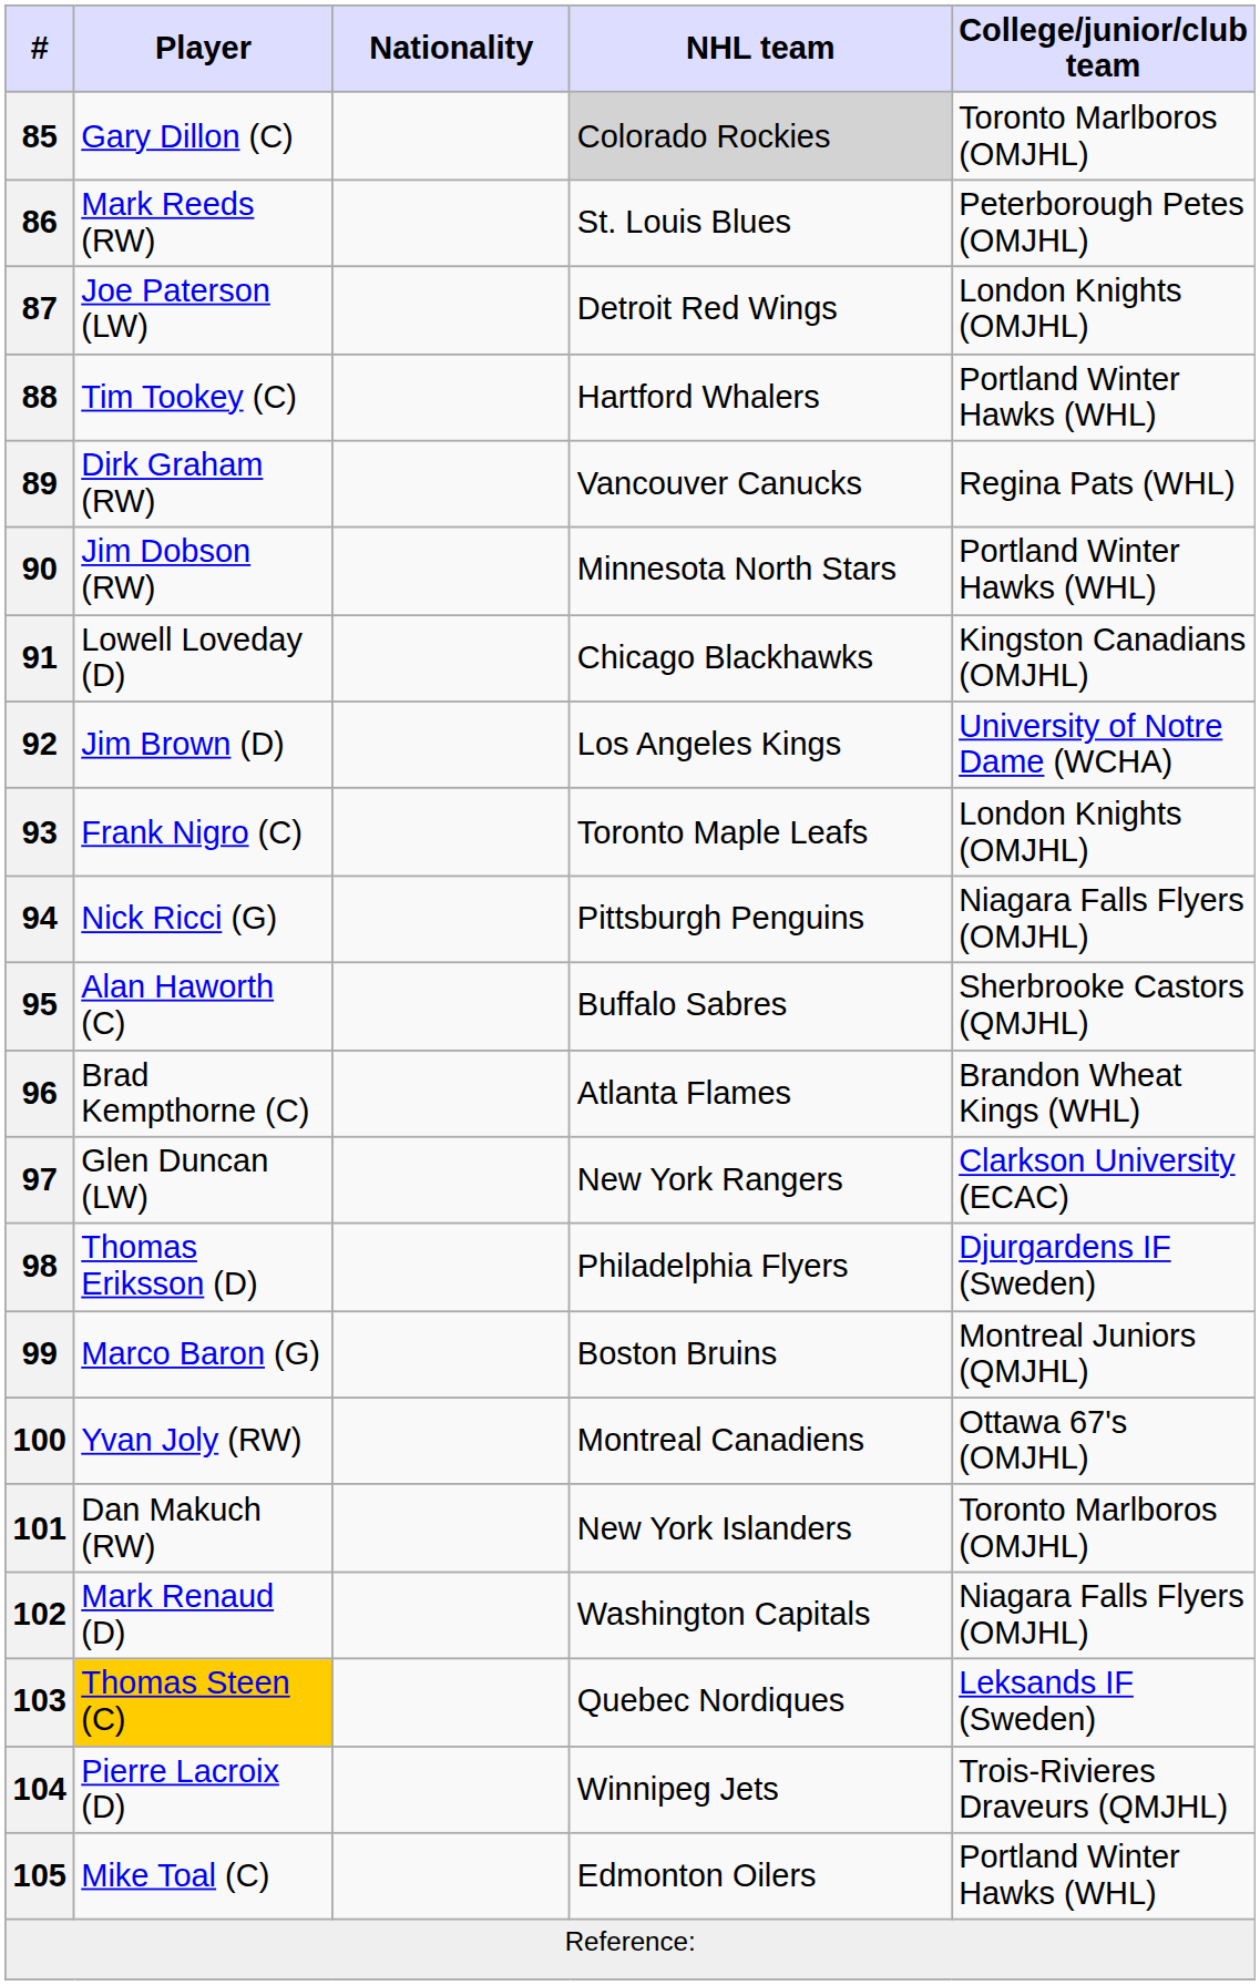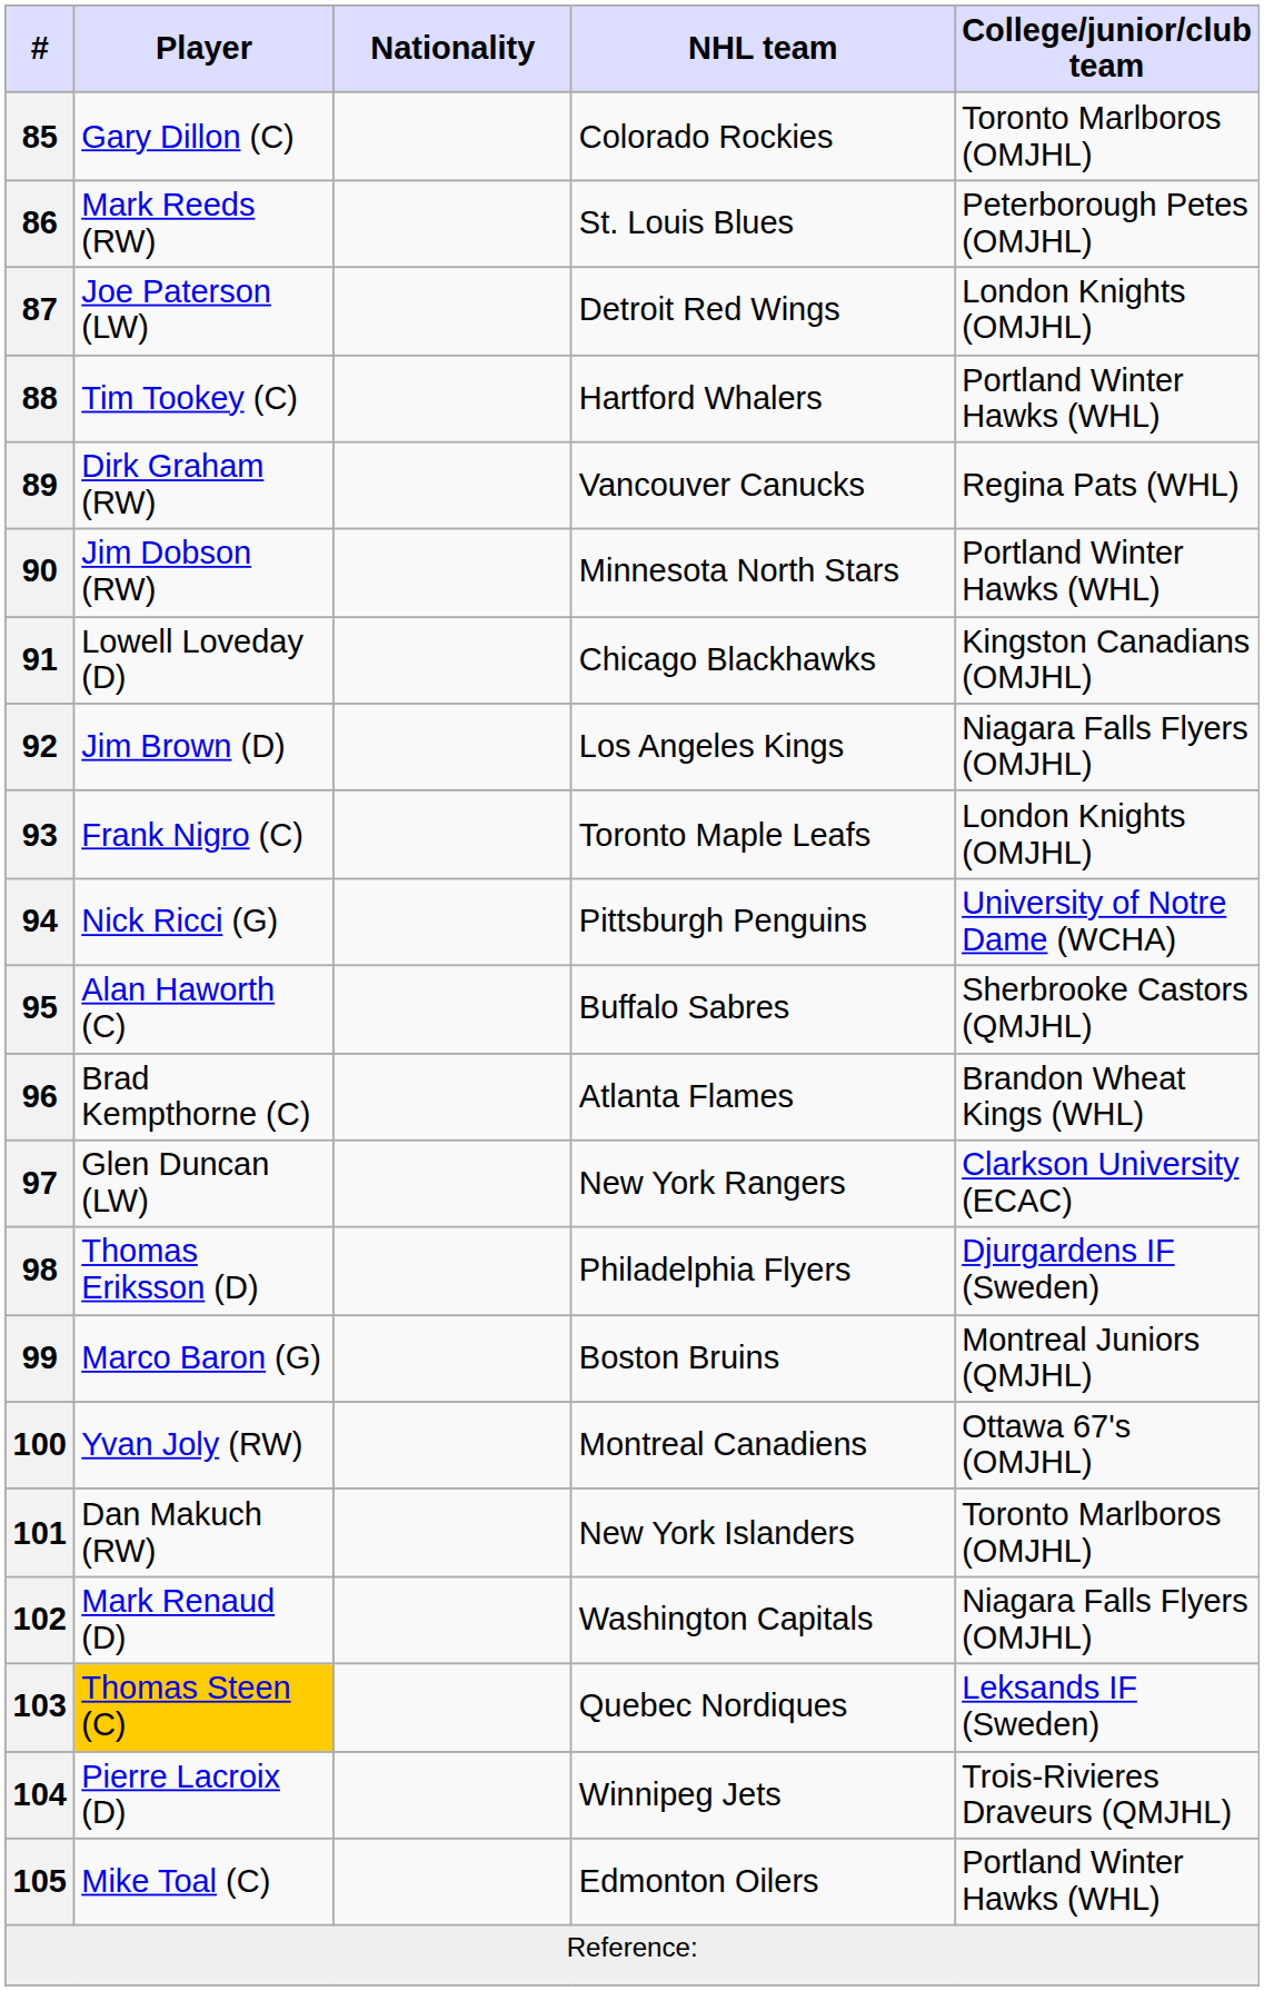85 | NHL team: lightgrey background -> no background
92 | College/junior/club team: University of Notre Dame (WCHA) -> Niagara Falls Flyers (OMJHL)
94 | College/junior/club team: Niagara Falls Flyers (OMJHL) -> University of Notre Dame (WCHA)
